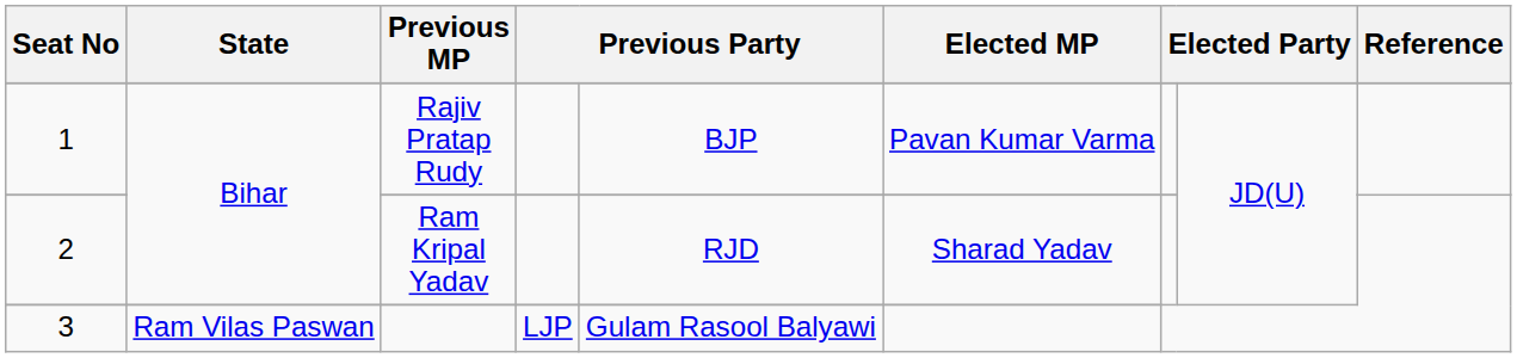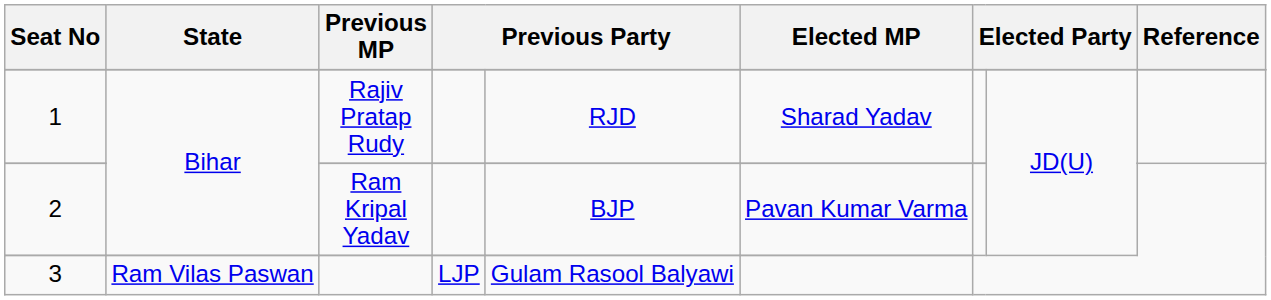Rajiv Pratap Rudy | column 5: BJP -> RJD
Rajiv Pratap Rudy | Elected MP: Pavan Kumar Varma -> Sharad Yadav
Ram Kripal Yadav | column 5: RJD -> BJP
Ram Kripal Yadav | Elected MP: Sharad Yadav -> Pavan Kumar Varma
